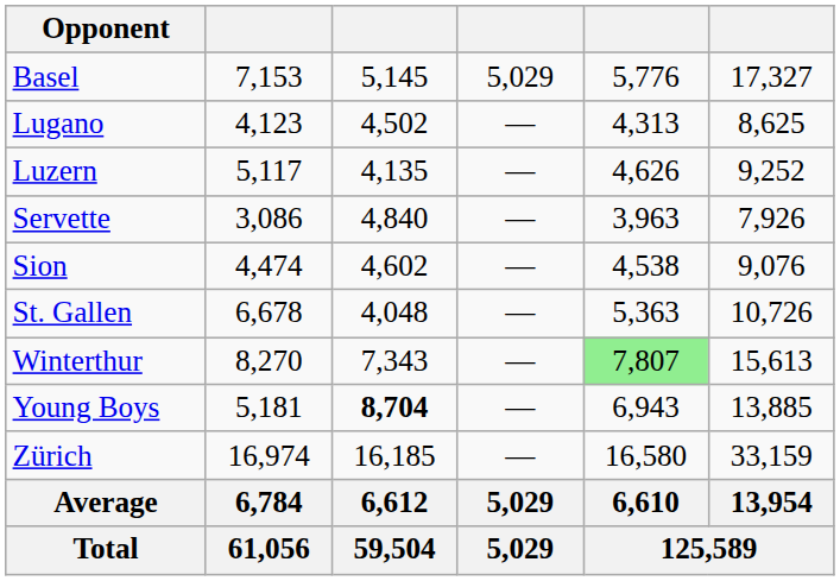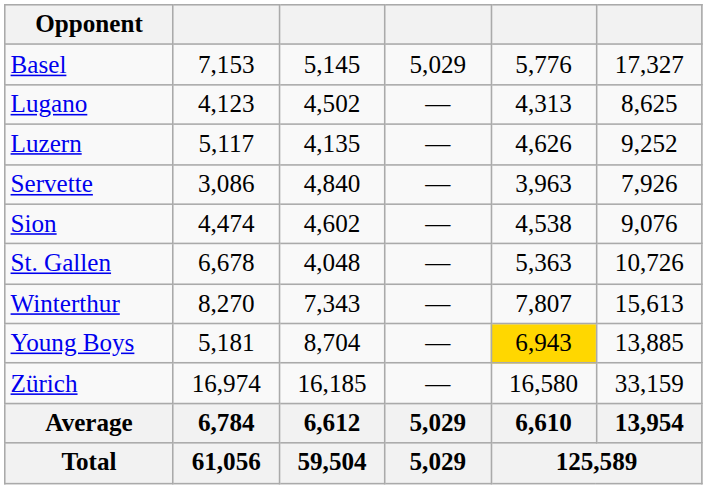Winterthur | column 5: lightgreen background -> no background
Young Boys | column 3: bold -> normal
Young Boys | column 5: no background -> gold background
